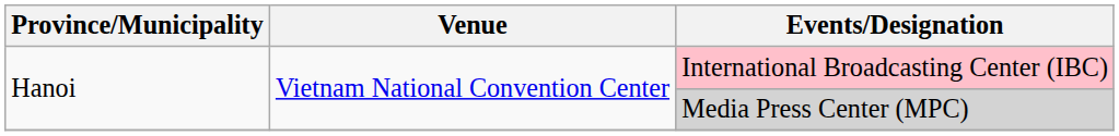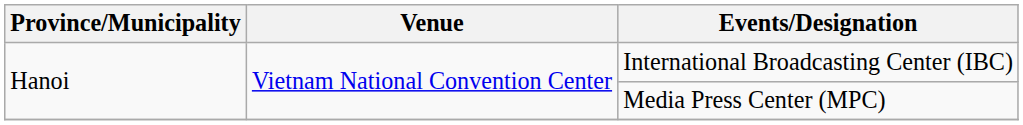International Broadcasting Center (IBC) | Events/Designation: pink background -> no background
Media Press Center (MPC) | Events/Designation: lightgrey background -> no background
